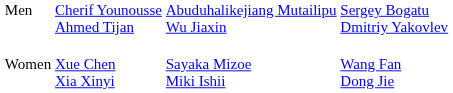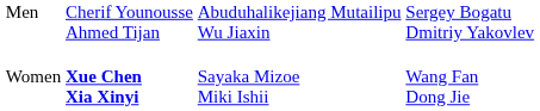Women | column 2: normal -> bold
